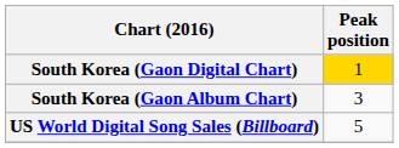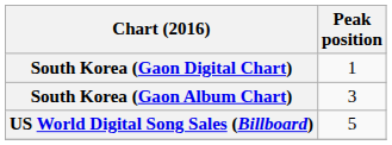South Korea (Gaon Digital Chart) | Peak position: gold background -> no background
